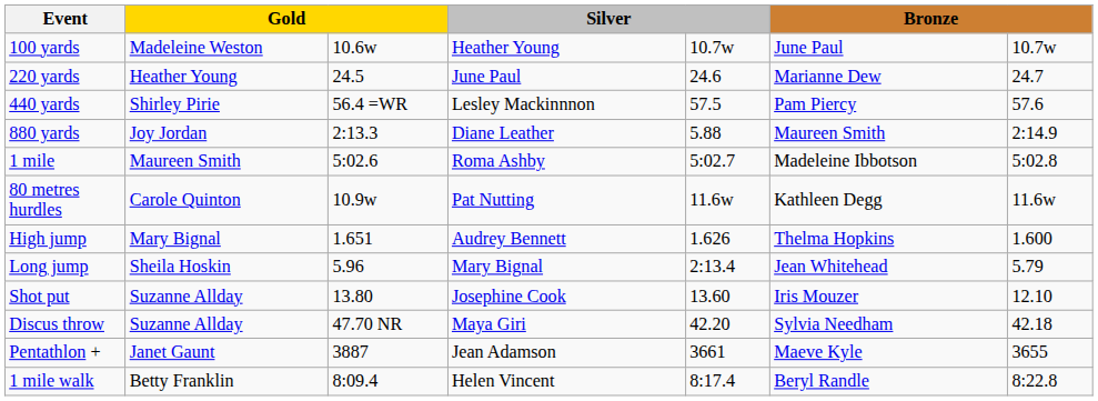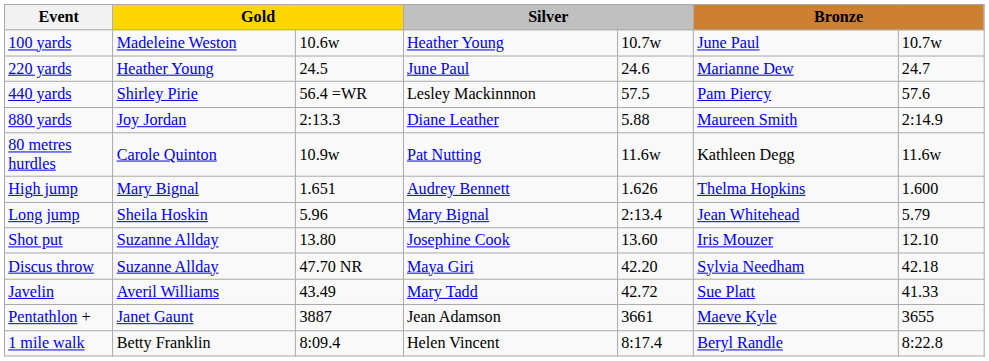- row: 1 mile | Maureen Smith | 5:02.6 | Roma Ashby | 5:02.7 | Madeleine Ibbotson | 5:02.8
+ row: Javelin | Averil Williams | 43.49 | Mary Tadd | 42.72 | Sue Platt | 41.33
